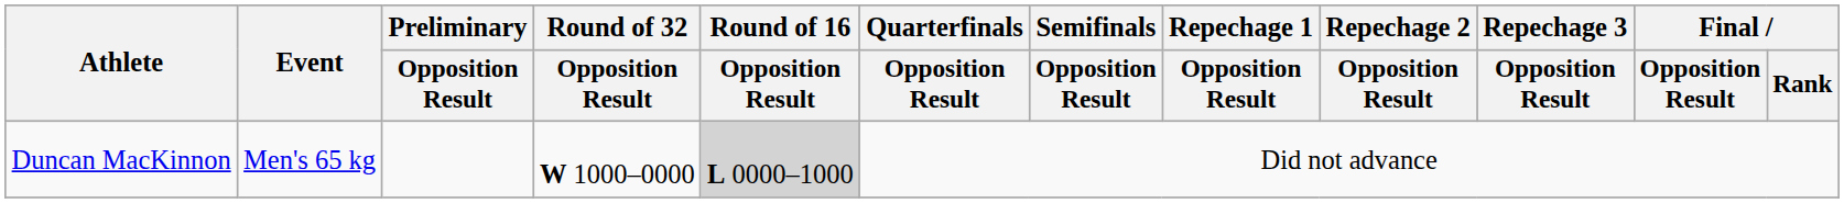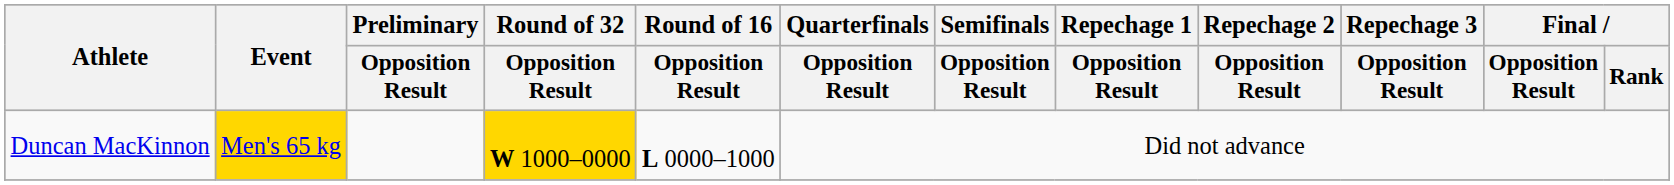Duncan MacKinnon | Event: no background -> gold background
Duncan MacKinnon | Round of 32 / Opposition Result: no background -> gold background
Duncan MacKinnon | Round of 16 / Opposition Result: lightgrey background -> no background
